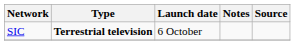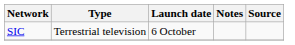SIC | Type: bold -> normal
